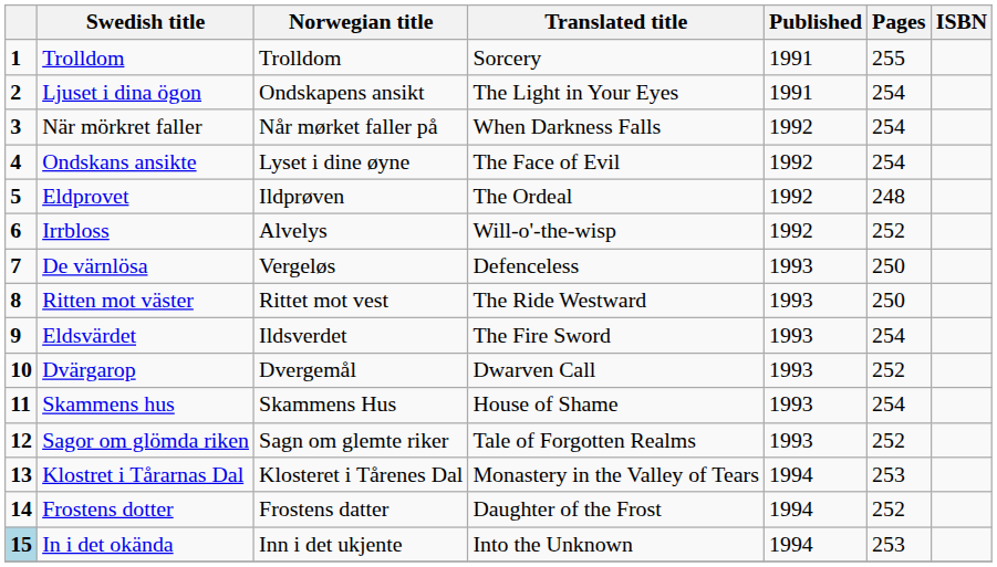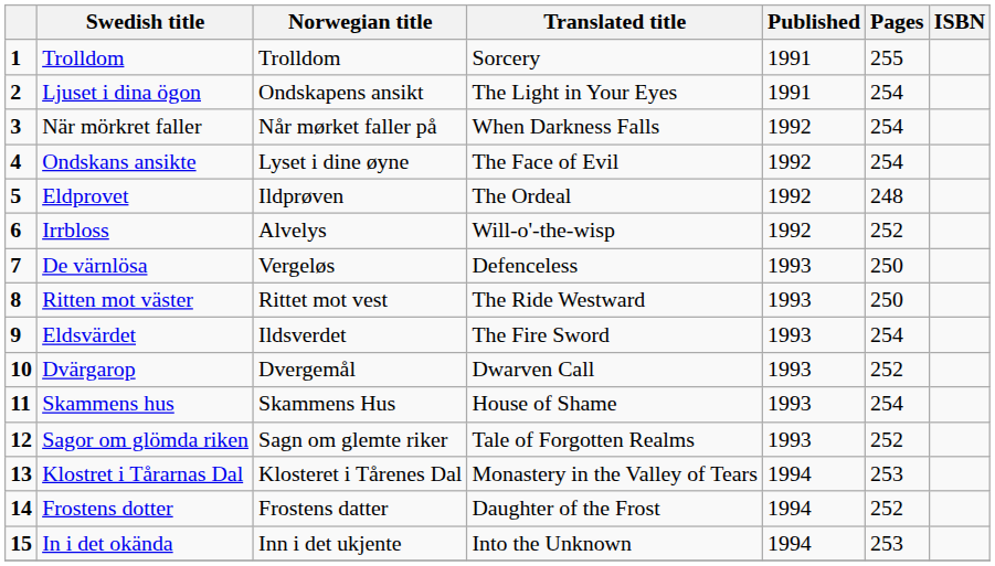In i det okända | column 1: lightblue background -> no background
